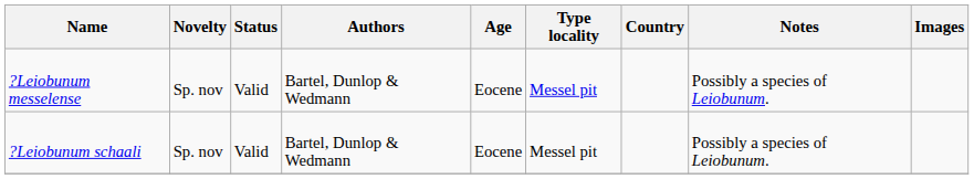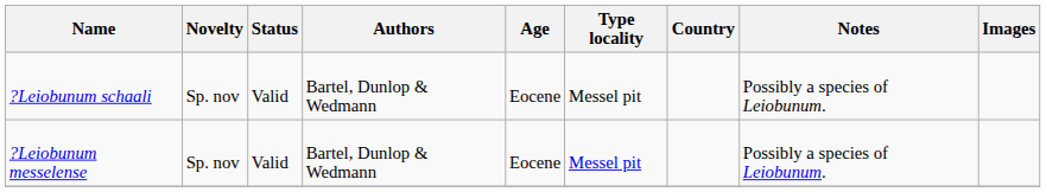rows swapped: ?Leiobunum messelense <-> ?Leiobunum schaali
